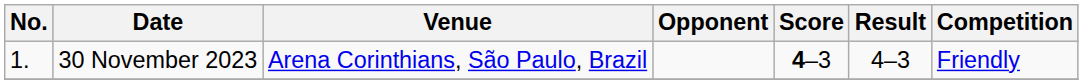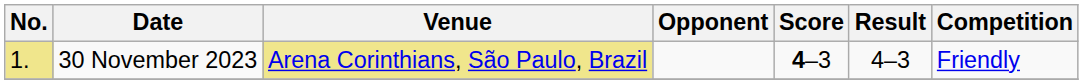30 November 2023 | No.: no background -> khaki background
30 November 2023 | Venue: no background -> khaki background
